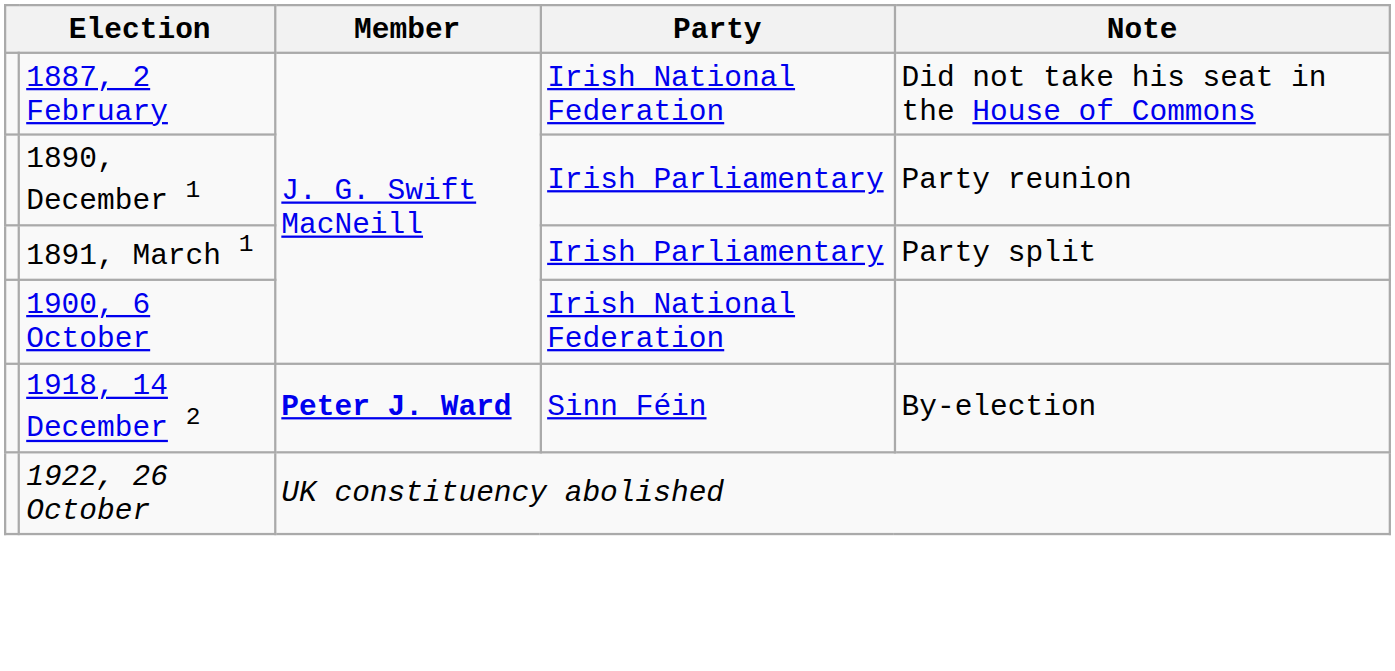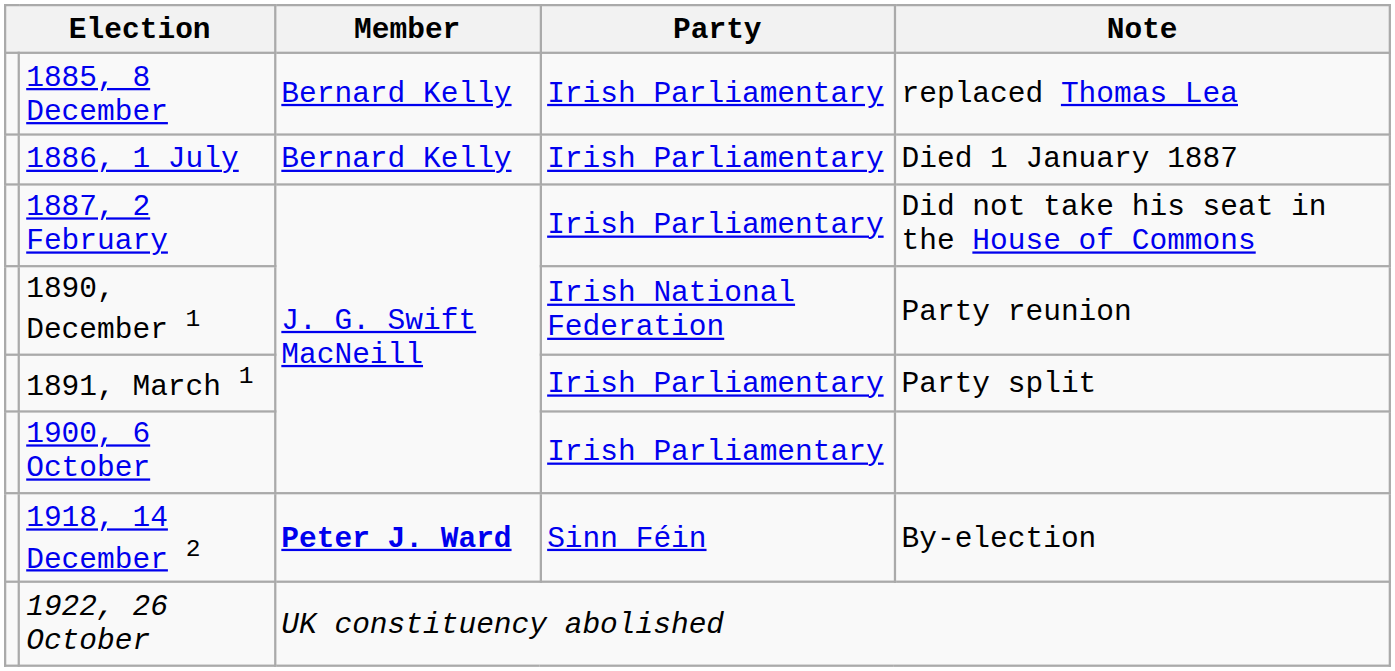+ row: 1885, 8 December | Bernard Kelly | Irish Parliamentary | replaced Thomas Lea
+ row: 1886, 1 July | Bernard Kelly | Irish Parliamentary | Died 1 January 1887
1887, 2 February | Party: Irish National Federation -> Irish Parliamentary
1890, December 1 | Party: Irish Parliamentary -> Irish National Federation
1900, 6 October | Party: Irish National Federation -> Irish Parliamentary
